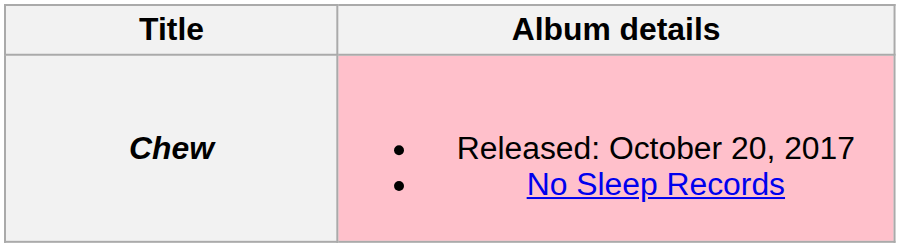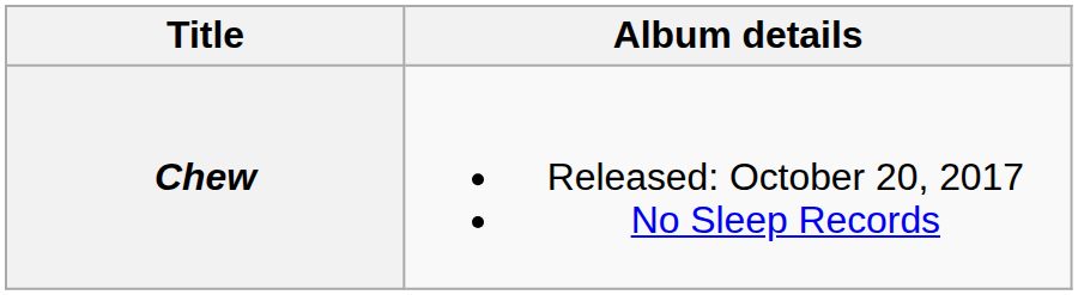Chew | Album details: pink background -> no background
